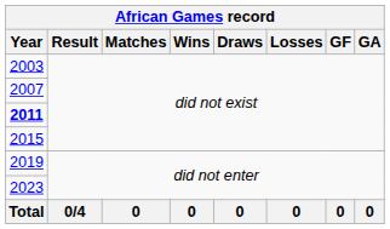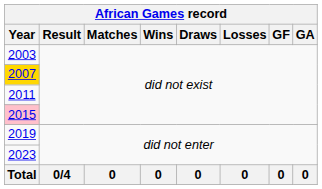2007 | African Games record / Year: no background -> gold background
2011 | African Games record / Year: bold -> normal
2015 | African Games record / Year: no background -> pink background
